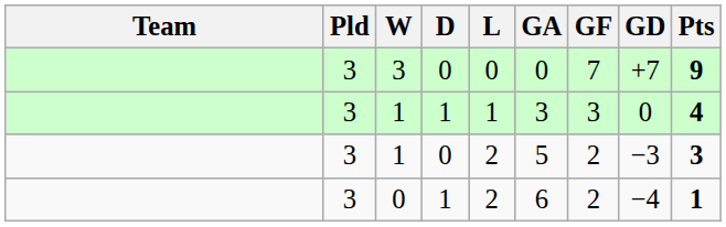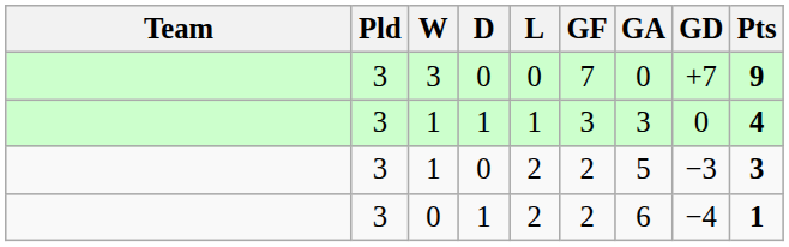columns swapped: GF <-> GA
